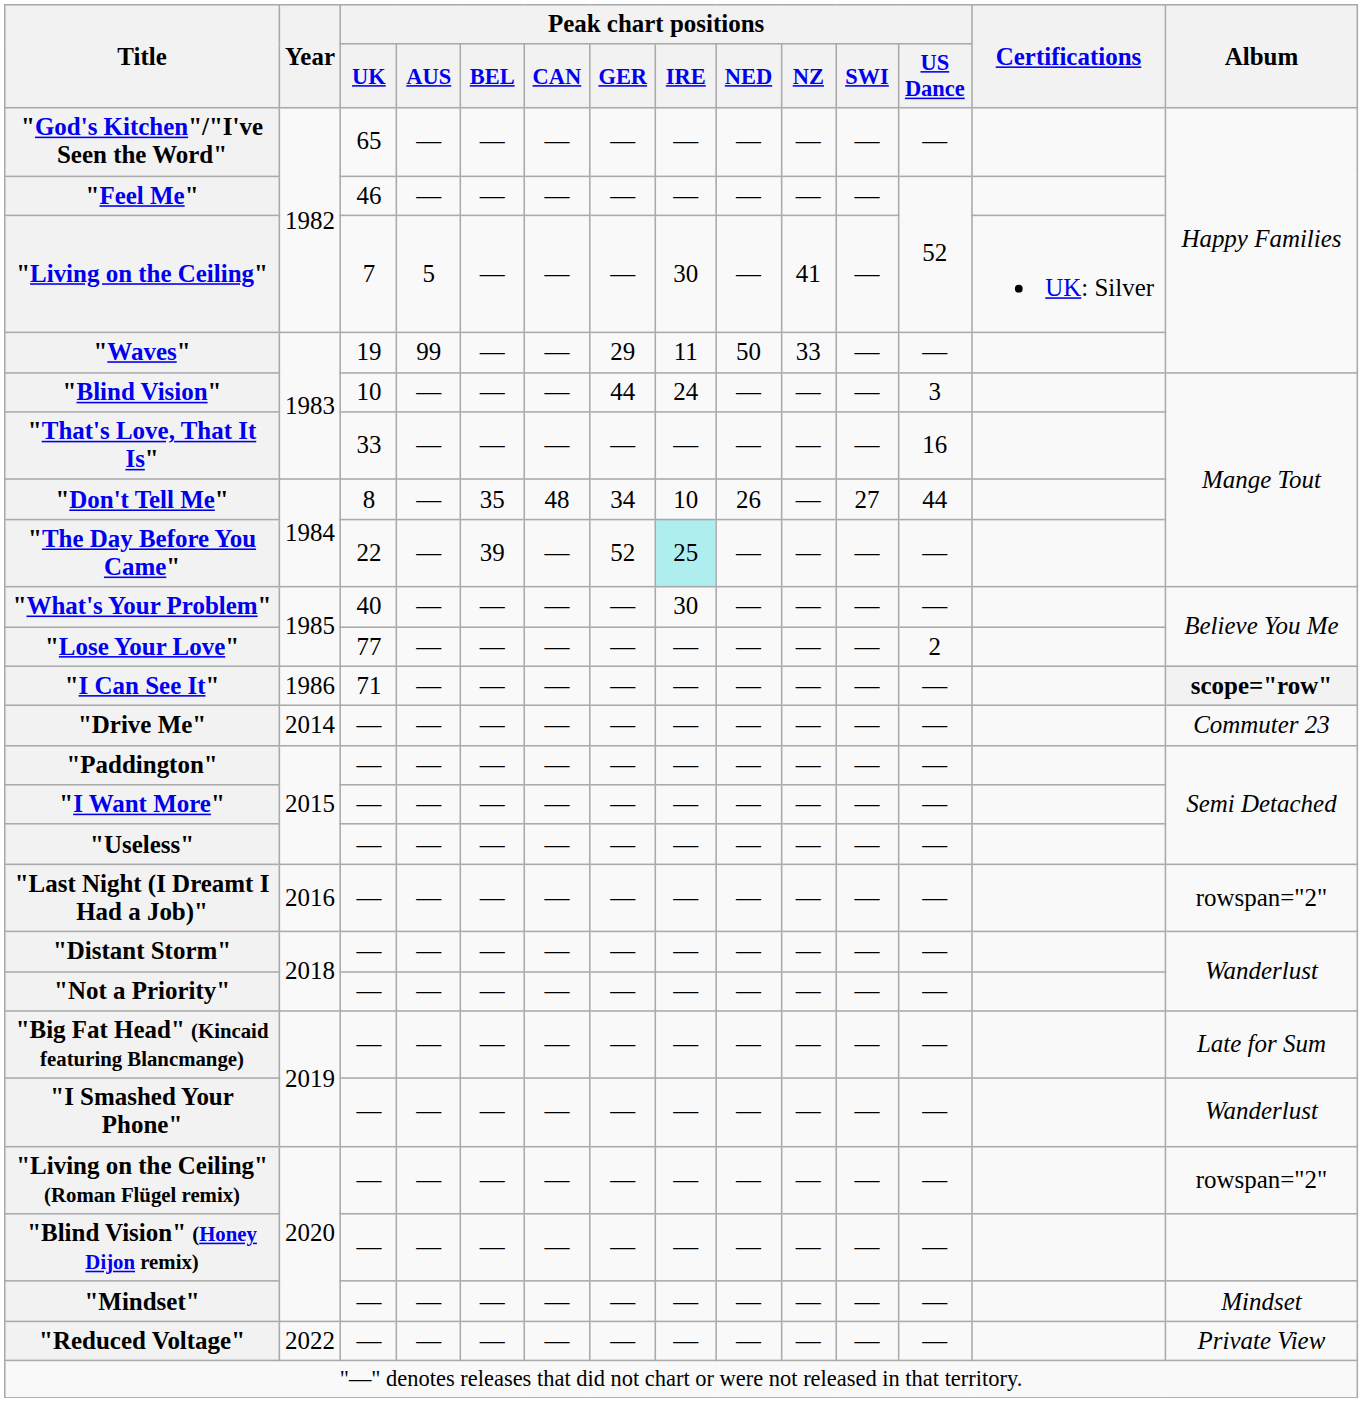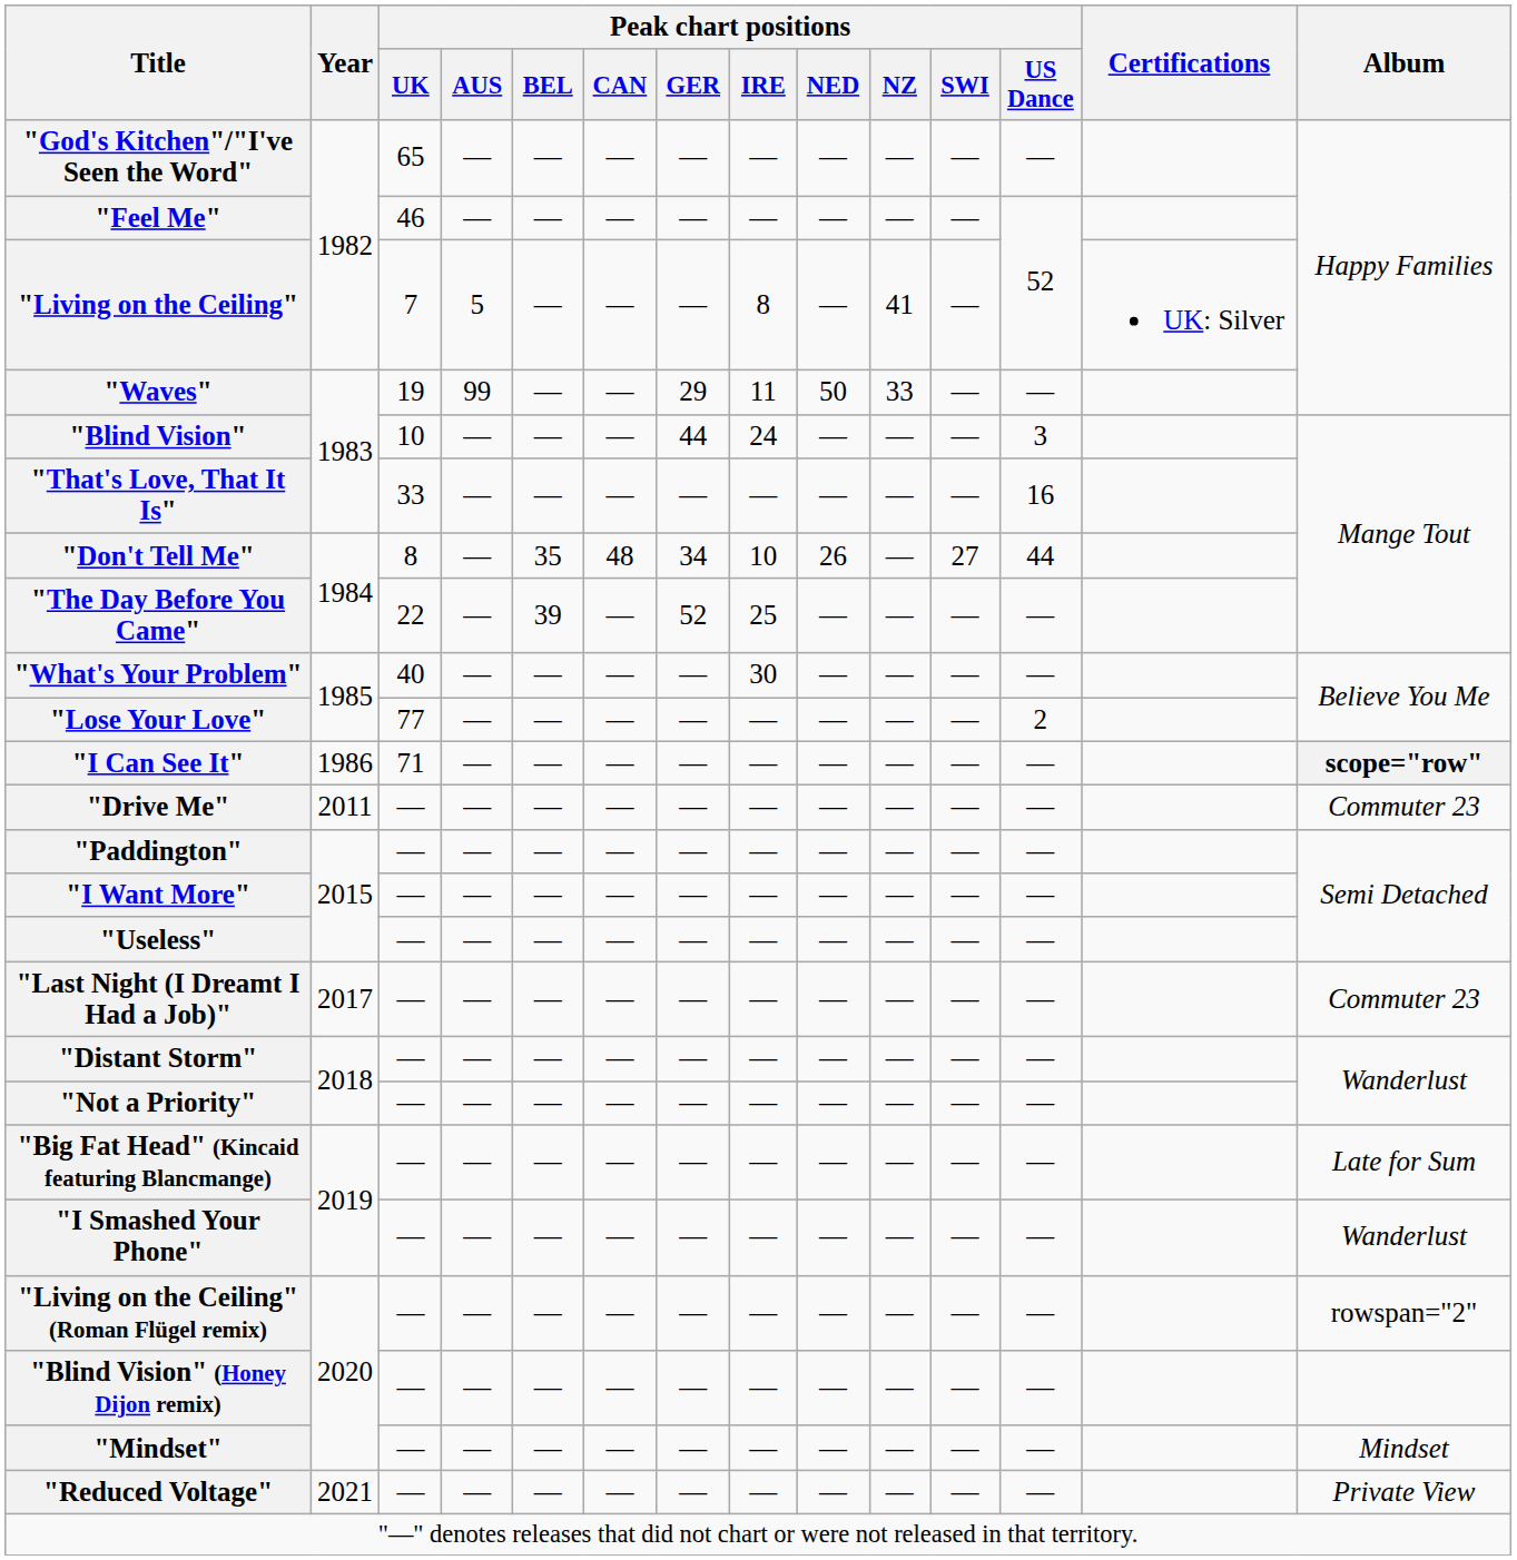"Living on the Ceiling" | Peak chart positions / IRE: 30 -> 8
"The Day Before You Came" | Peak chart positions / IRE: paleturquoise background -> no background
"Drive Me" | Year: 2014 -> 2011
"Last Night (I Dreamt I Had a Job)" | Year: 2016 -> 2017
"Last Night (I Dreamt I Had a Job)" | Album: rowspan="2" -> Commuter 23
"Reduced Voltage" | Year: 2022 -> 2021
